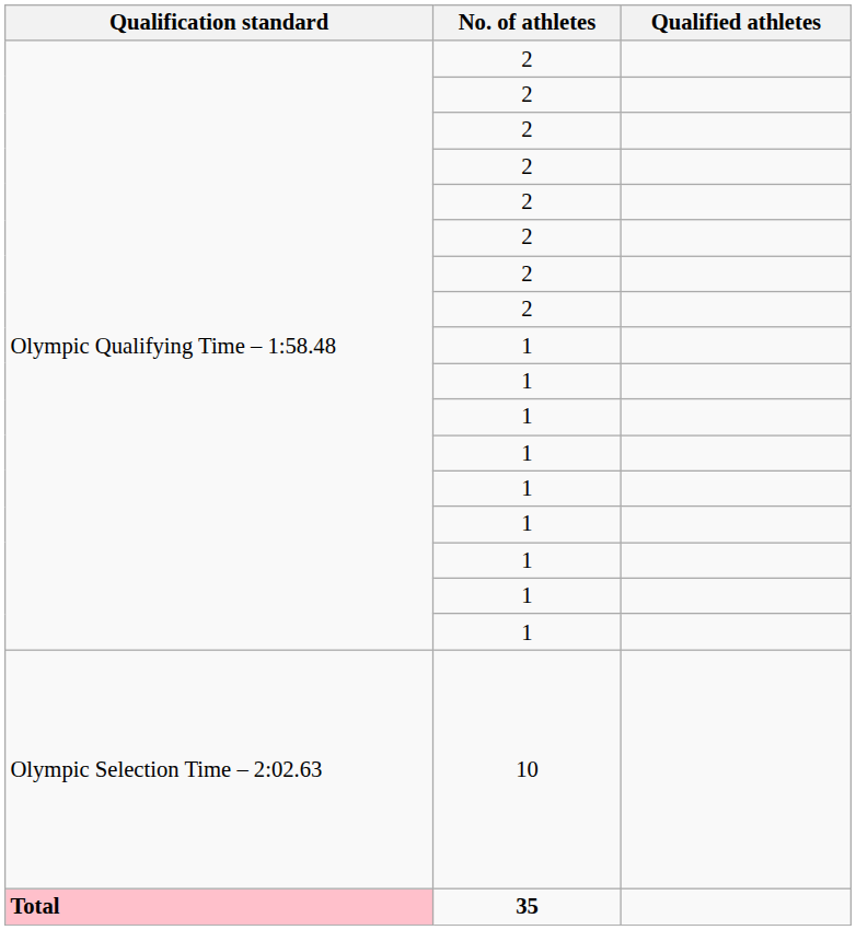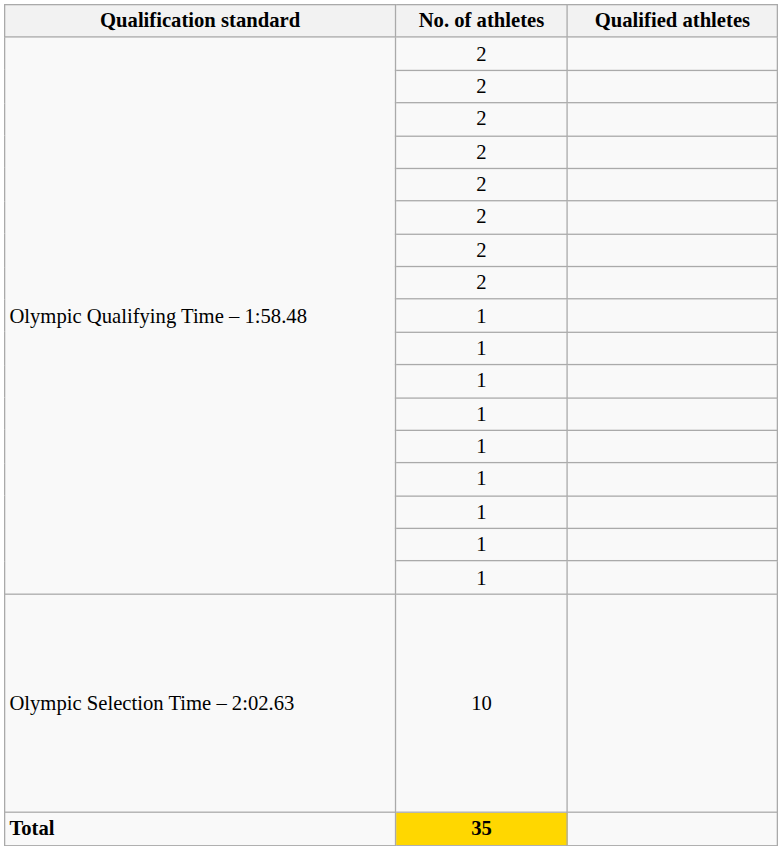35 | Qualification standard: pink background -> no background
35 | No. of athletes: no background -> gold background
